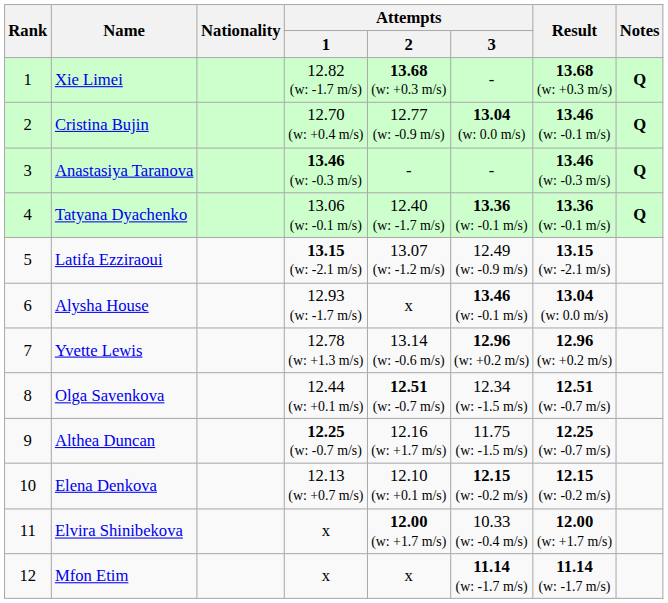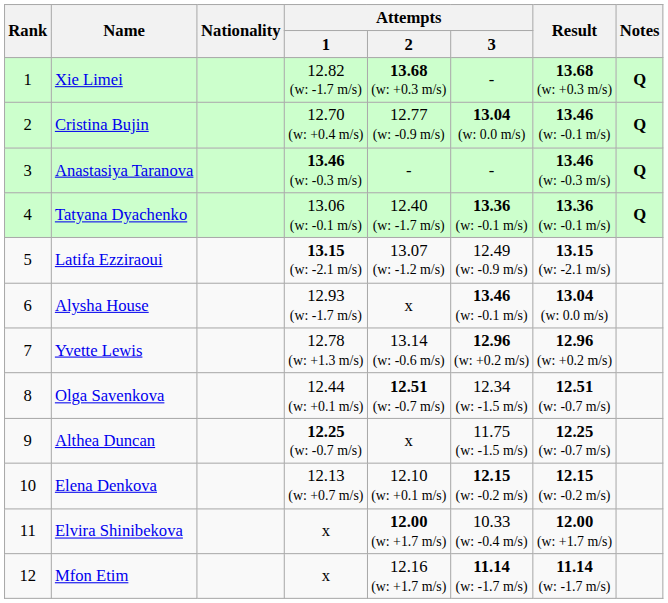Althea Duncan | Attempts / 2: 12.16 (w: +1.7 m/s) -> x
Mfon Etim | Attempts / 2: x -> 12.16 (w: +1.7 m/s)
